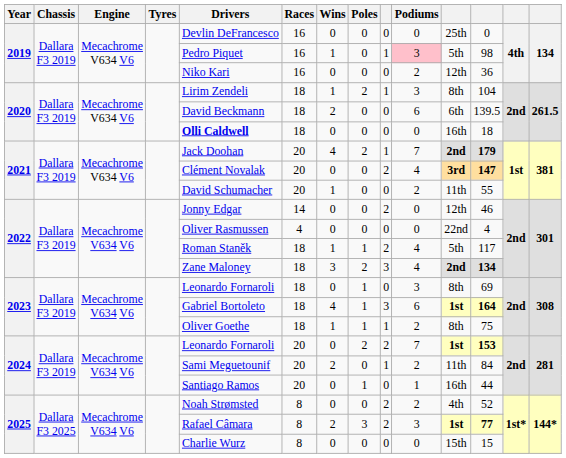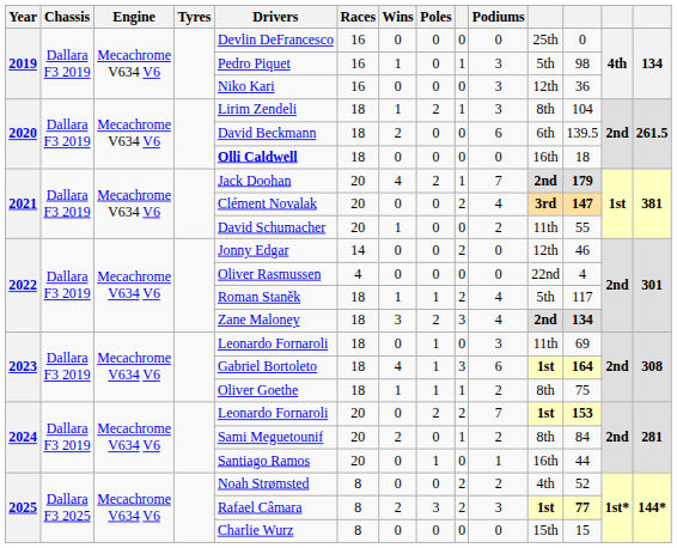row 3 | Podiums: pink background -> no background
row 4 | Podiums: 2 -> 3
row 15 | column 11: 8th -> 11th
row 19 | column 11: 11th -> 8th
